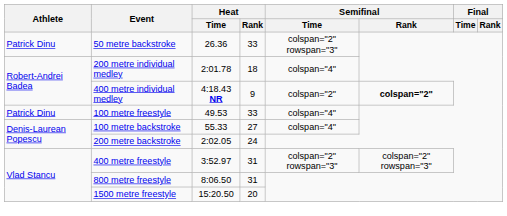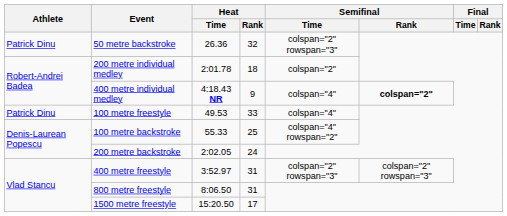50 metre backstroke | Heat / Rank: 33 -> 32
200 metre individual medley | Semifinal / Time: colspan="4" -> colspan="2"
400 metre individual medley | Semifinal / Time: colspan="2" -> colspan="4"
100 metre backstroke | Heat / Rank: 27 -> 25
100 metre backstroke | Semifinal / Time: colspan="4" -> colspan="4" rowspan="2"
1500 metre freestyle | Heat / Rank: 20 -> 17
